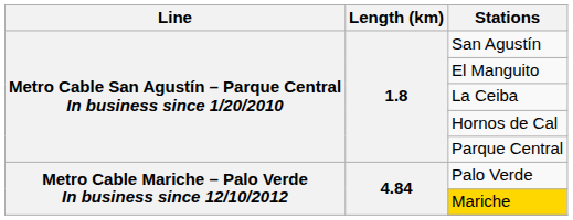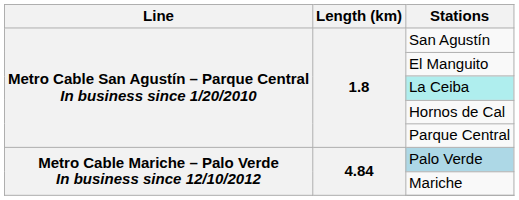La Ceiba | Stations: no background -> paleturquoise background
Palo Verde | Stations: no background -> lightblue background
Mariche | Stations: gold background -> no background
